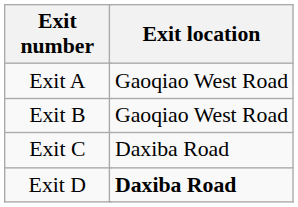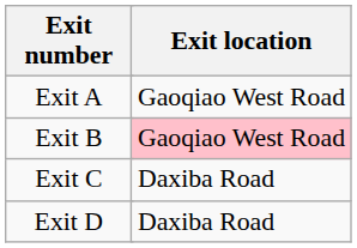Exit B | Exit location: no background -> pink background
Exit D | Exit location: bold -> normal
